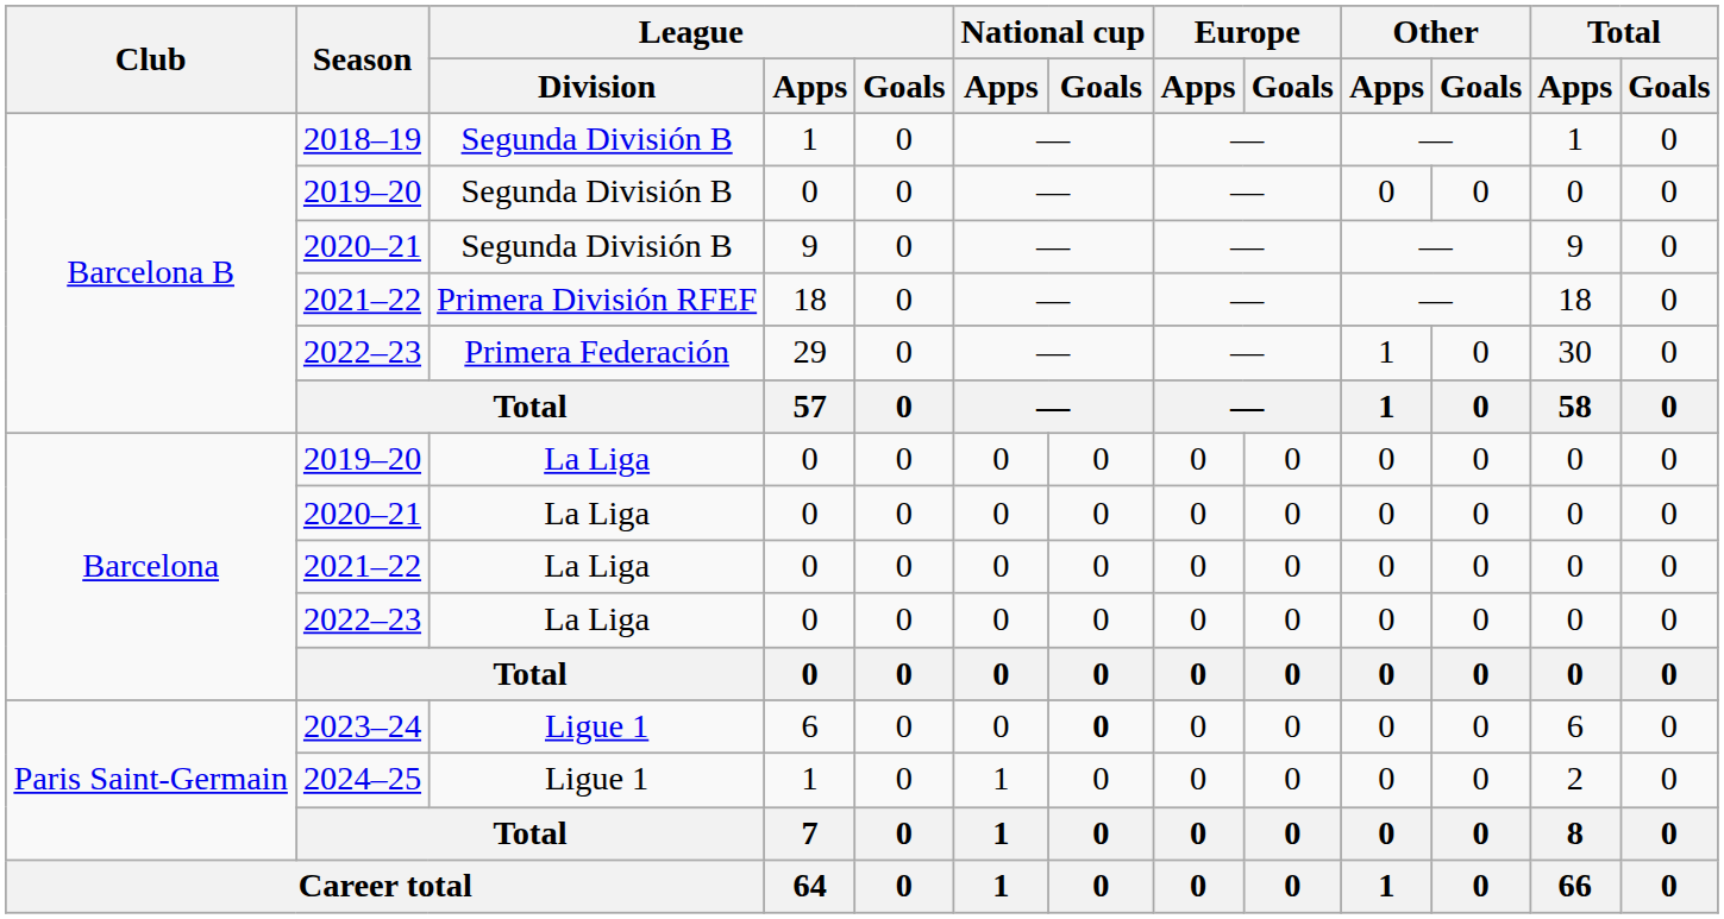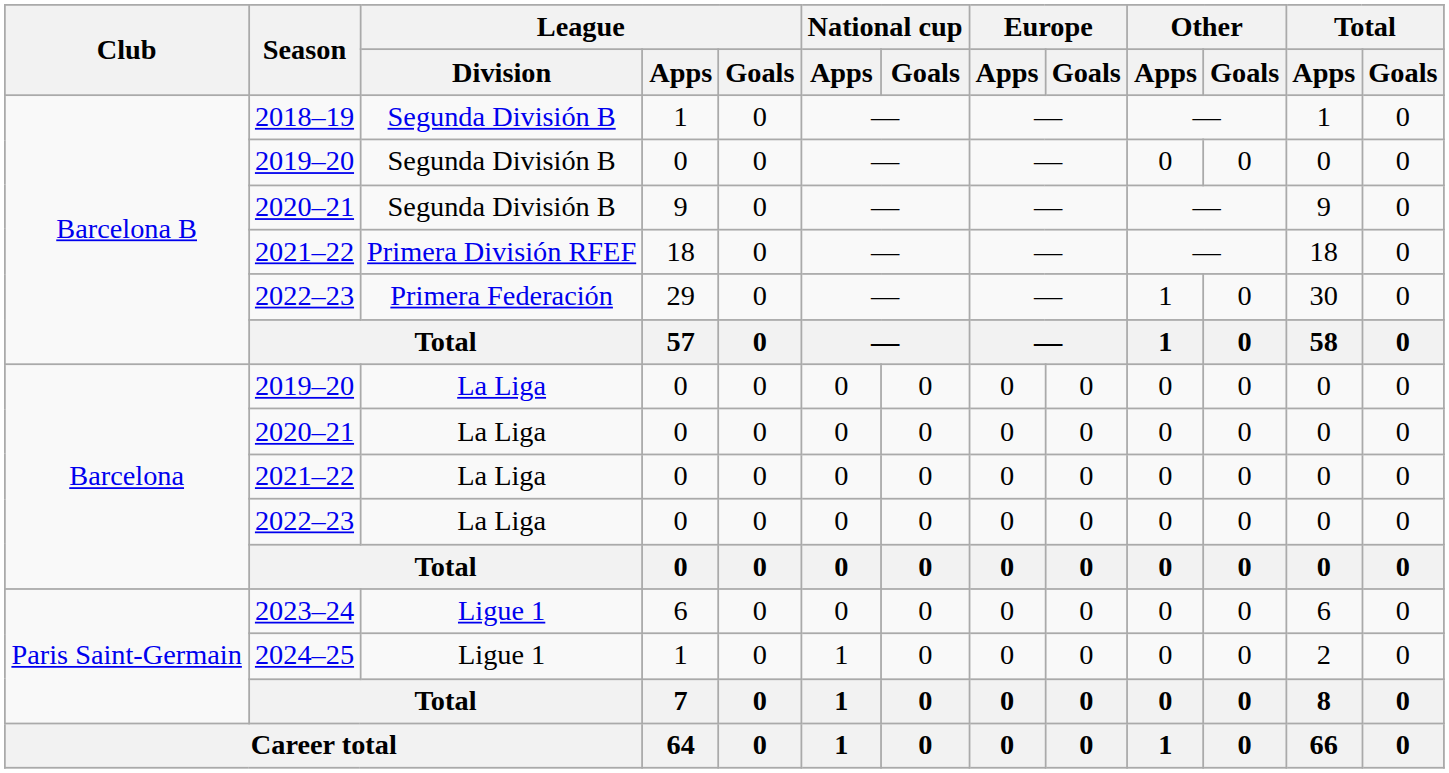2023–24 | National cup / Goals: bold -> normal
